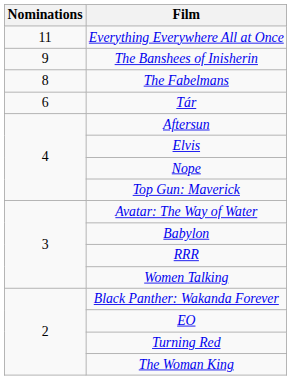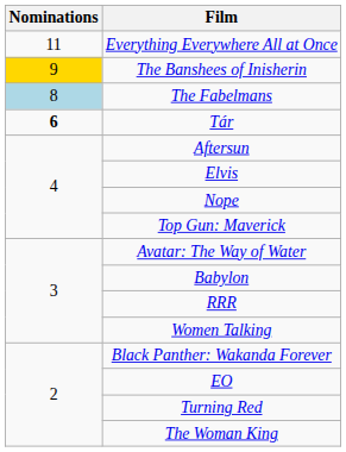The Banshees of Inisherin | Nominations: no background -> gold background
The Fabelmans | Nominations: no background -> lightblue background
Tár | Nominations: normal -> bold
